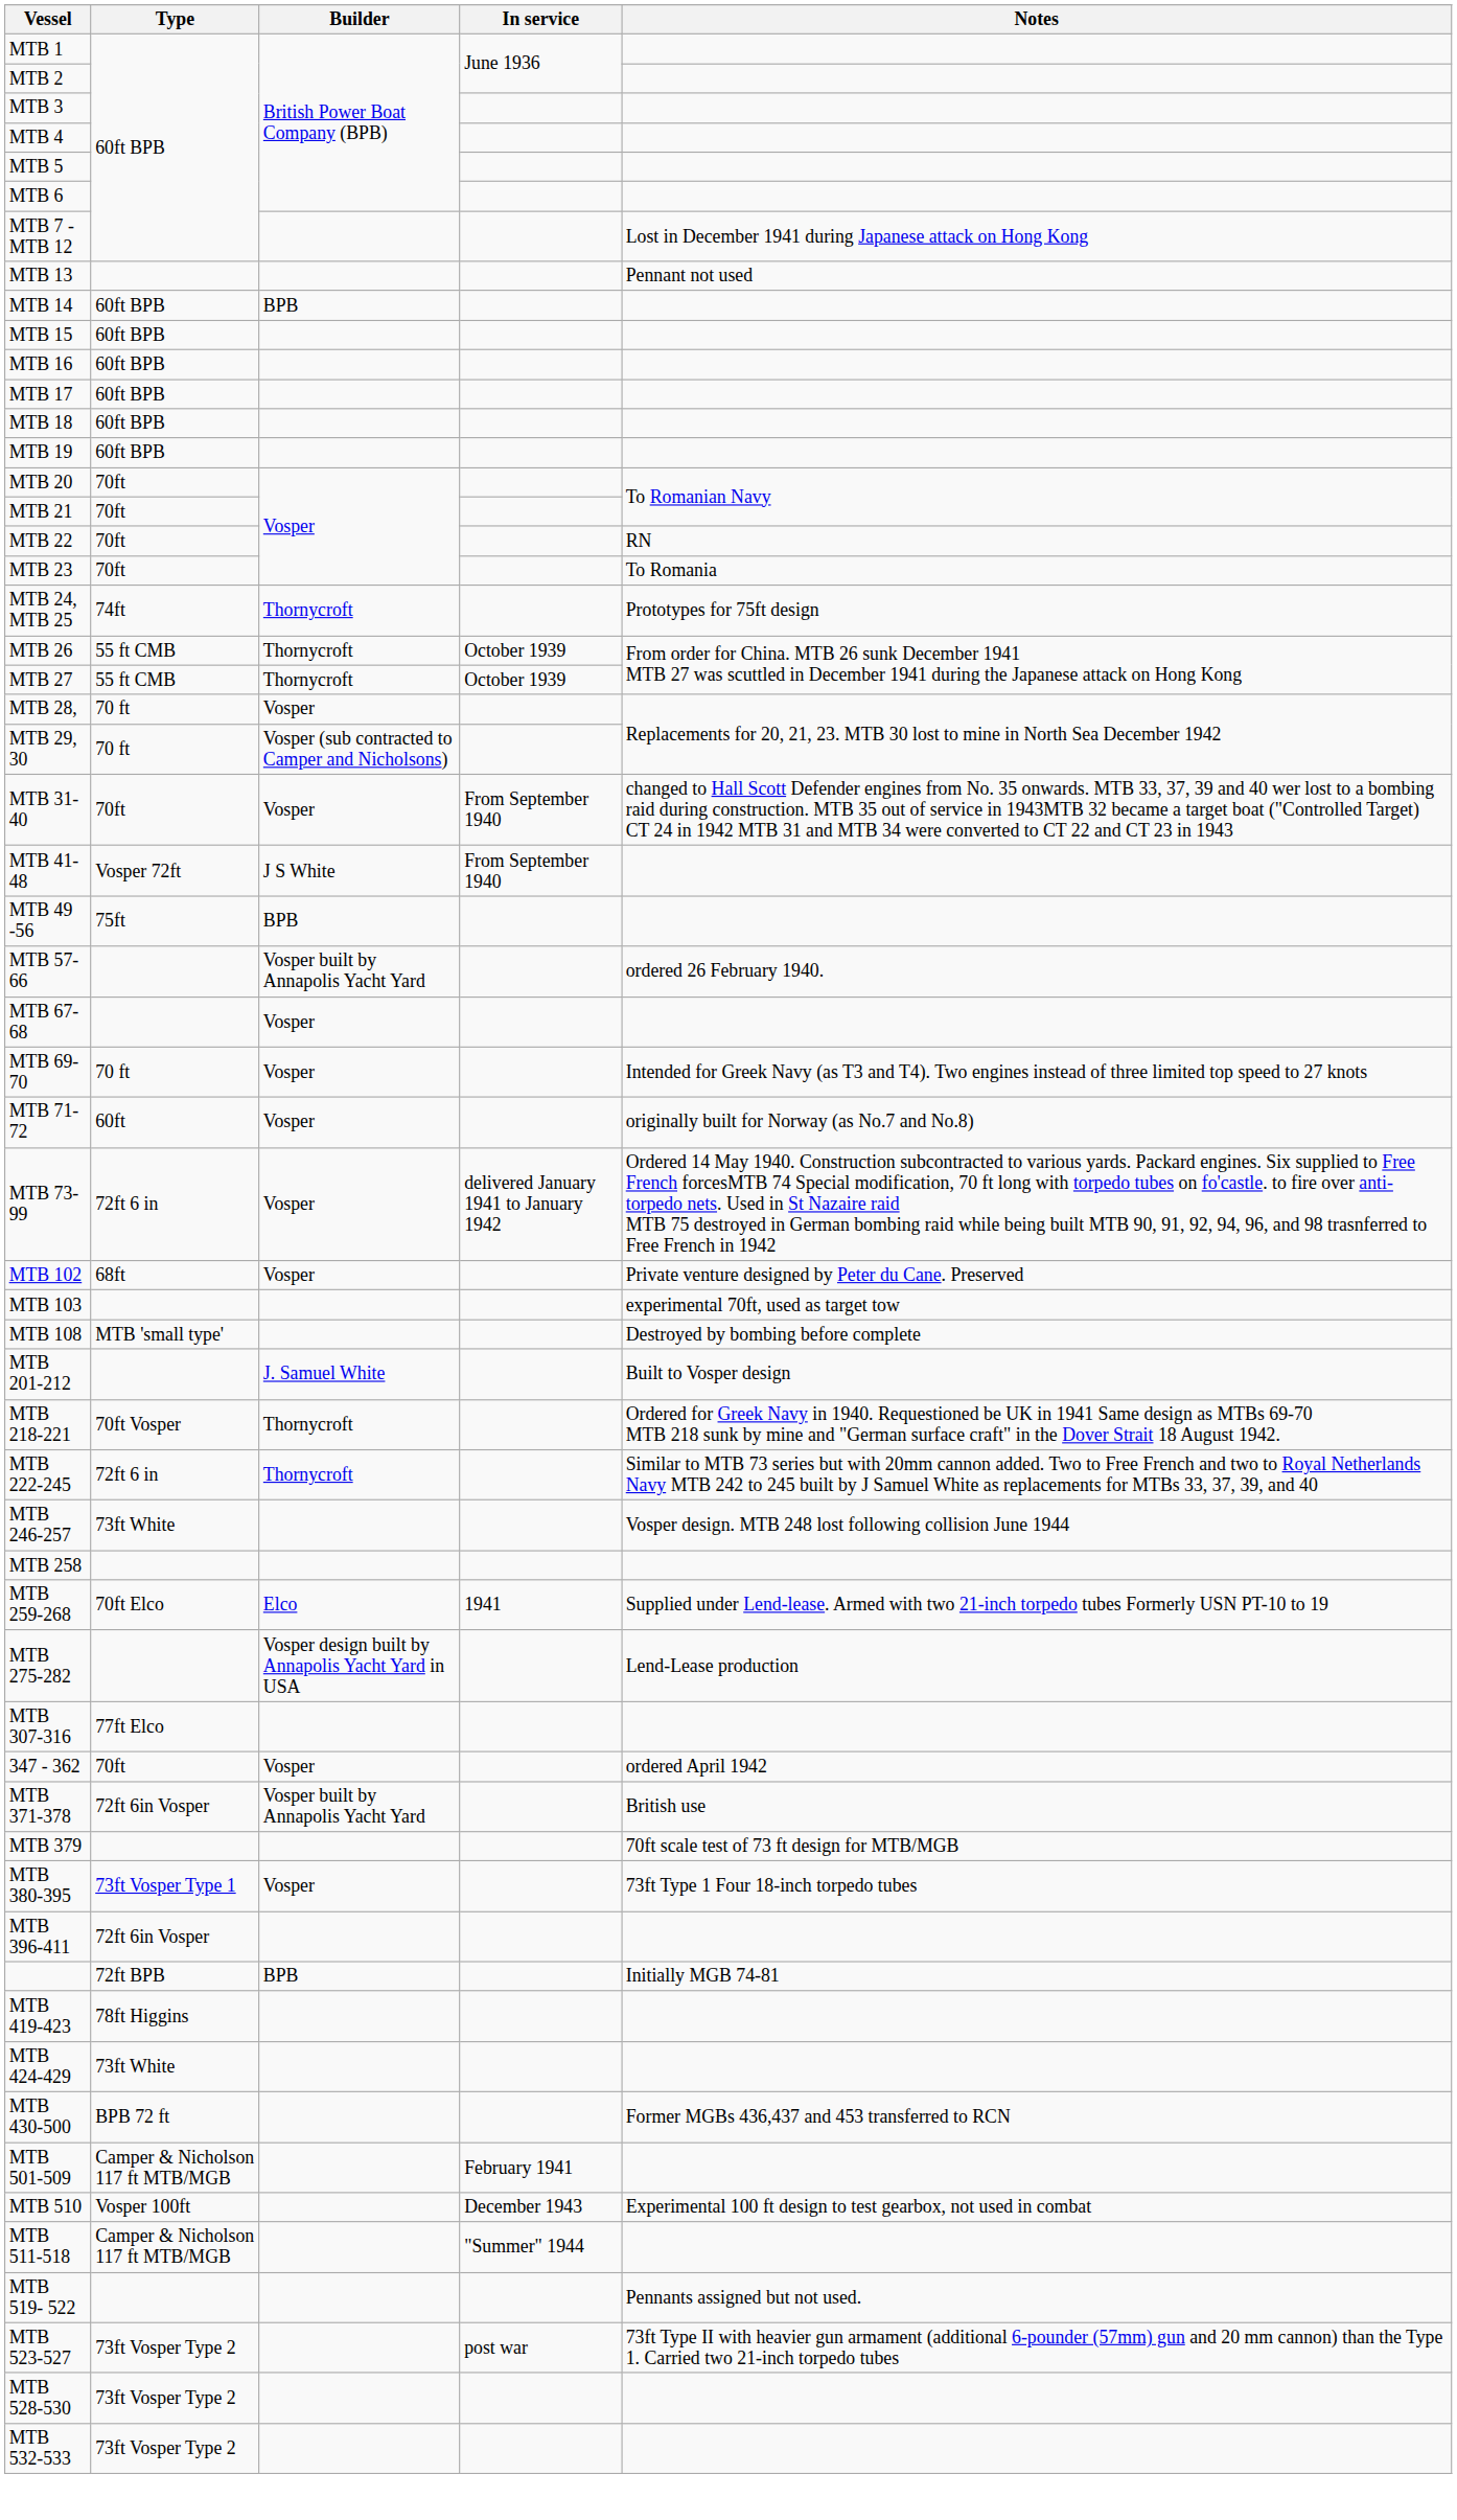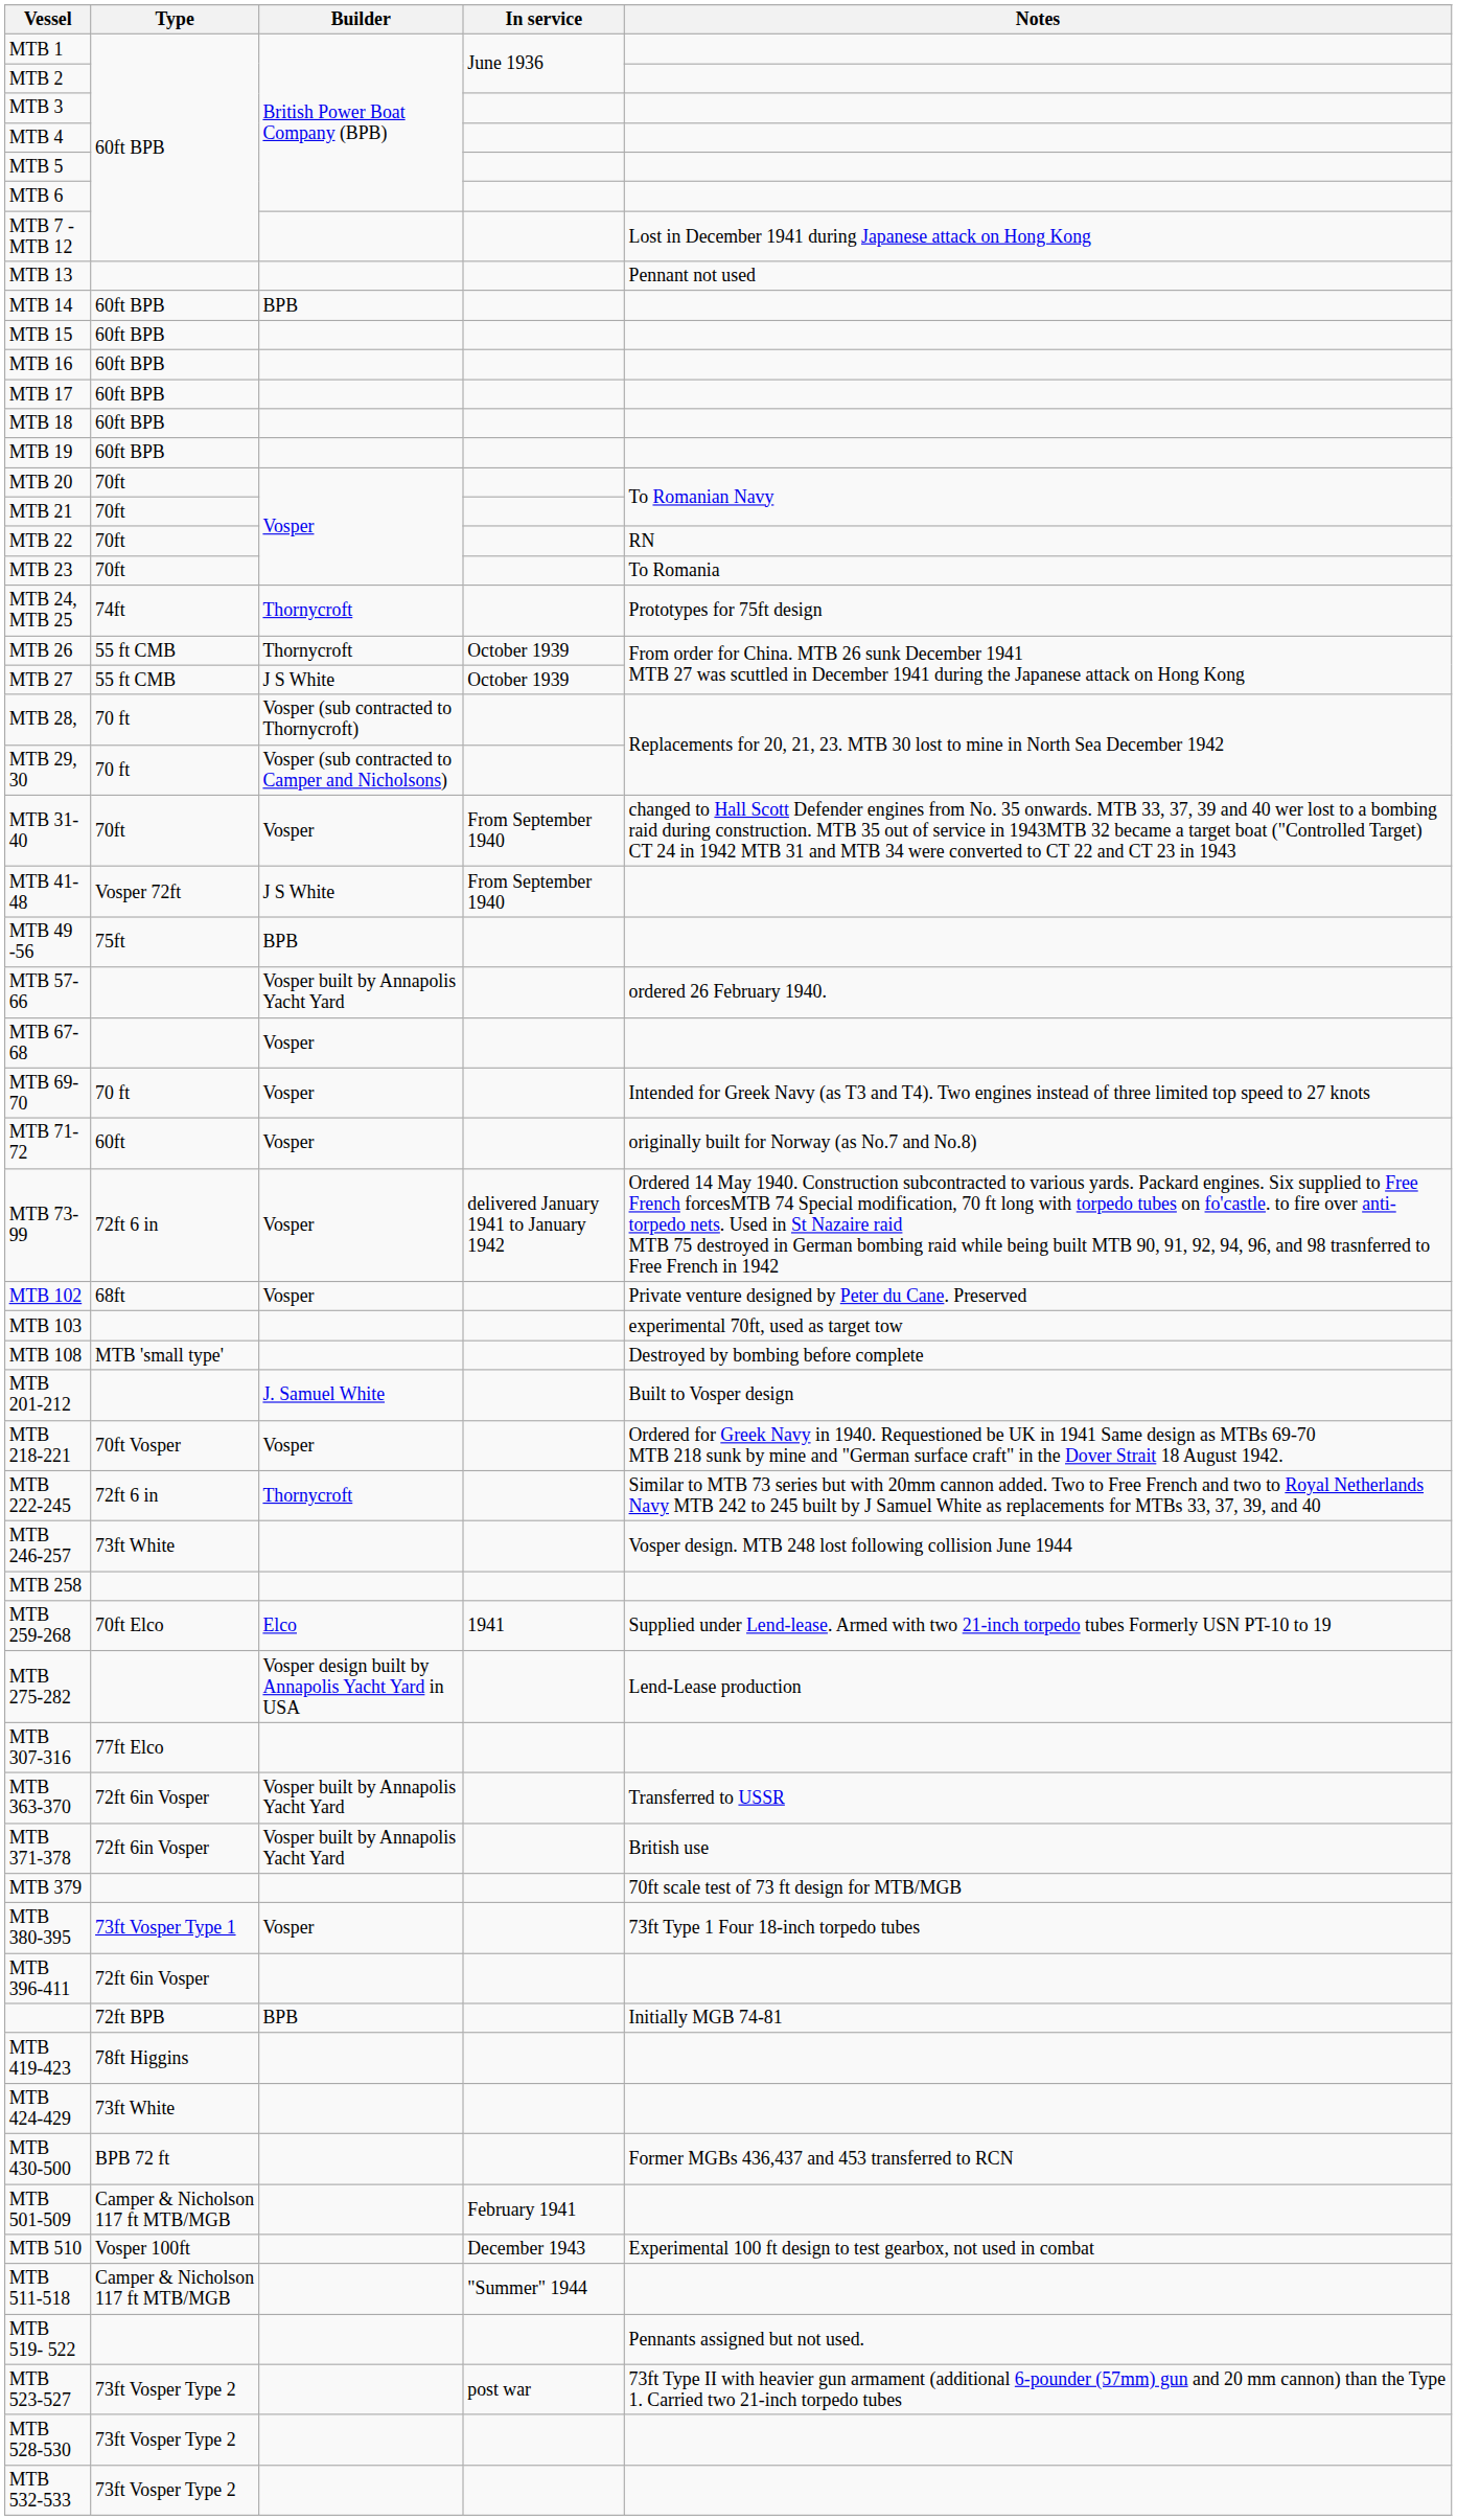MTB 27 | Builder: Thornycroft -> J S White
MTB 28, | Builder: Vosper -> Vosper (sub contracted to Thornycroft)
MTB 218-221 | Builder: Thornycroft -> Vosper
- row: 347 - 362 | 70ft | Vosper | ordered April 1942
+ row: MTB 363-370 | 72ft 6in Vosper | Vosper built by Annapolis Yacht Yard | Transferred to USSR
